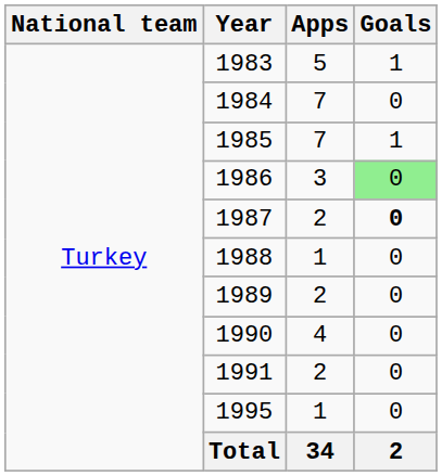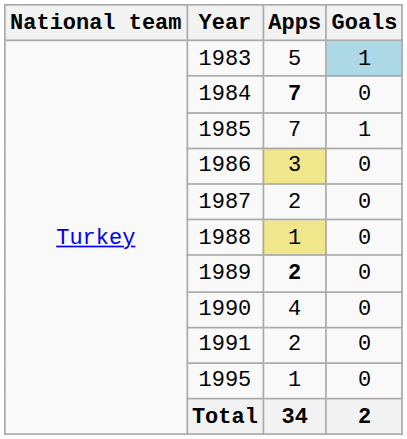1983 | Goals: no background -> lightblue background
1984 | Apps: normal -> bold
1986 | Apps: no background -> khaki background
1986 | Goals: lightgreen background -> no background
1987 | Goals: bold -> normal
1988 | Apps: no background -> khaki background
1989 | Apps: normal -> bold
